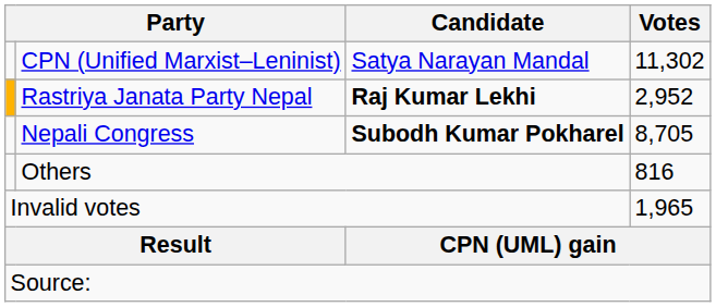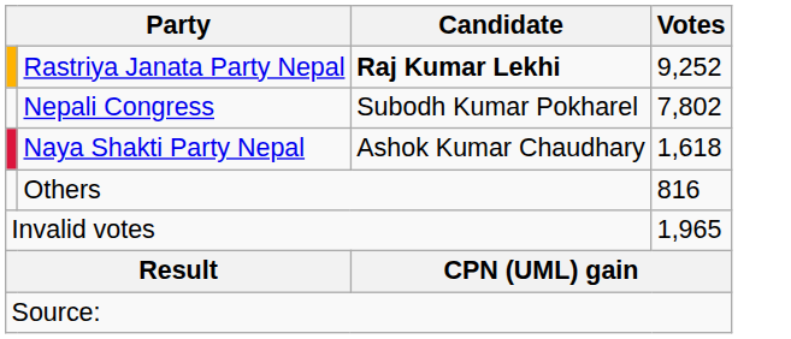- row: CPN (Unified Marxist–Leninist) | Satya Narayan Mandal | 11,302
Rastriya Janata Party Nepal | Votes: 2,952 -> 9,252
Nepali Congress | Candidate: bold -> normal
Nepali Congress | Votes: 8,705 -> 7,802
+ row: Naya Shakti Party Nepal | Ashok Kumar Chaudhary | 1,618
